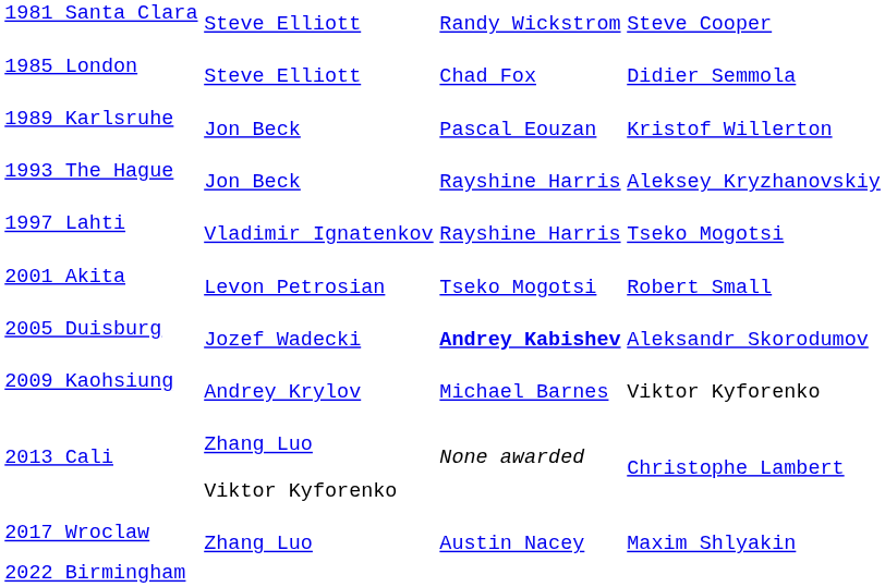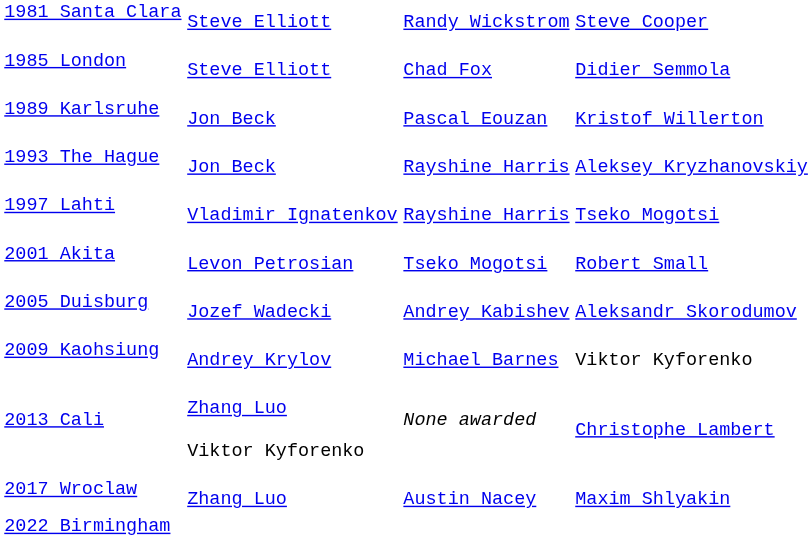2005 Duisburg | column 3: bold -> normal
